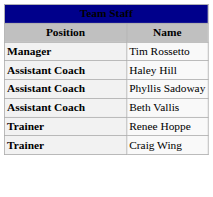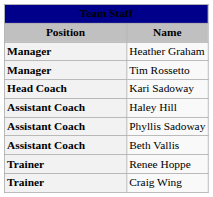+ row: Manager | Heather Graham
+ row: Head Coach | Kari Sadoway
